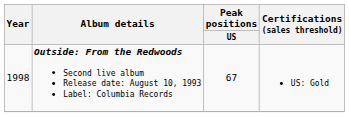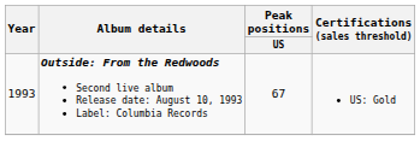row 3 | Year: 1998 -> 1993
